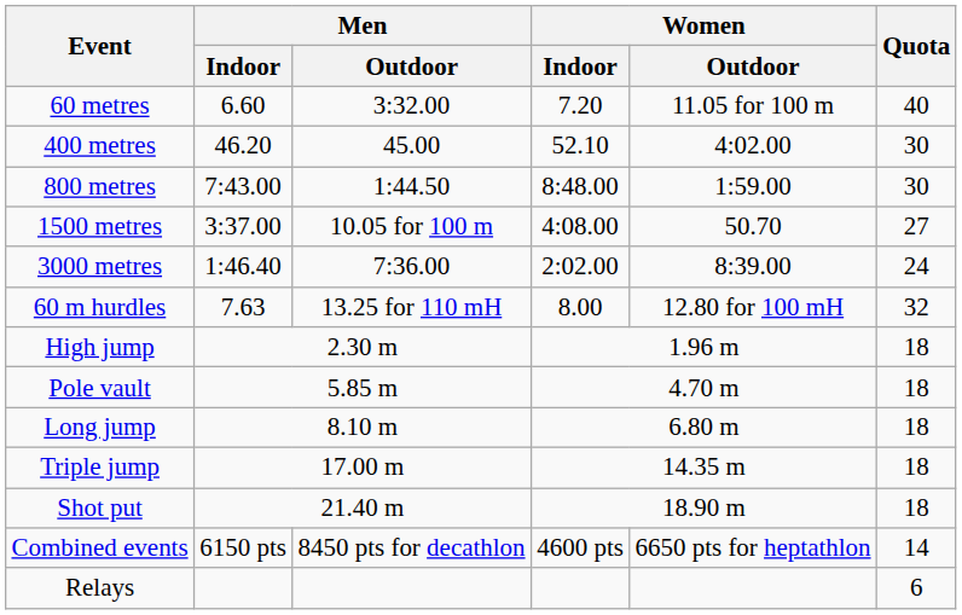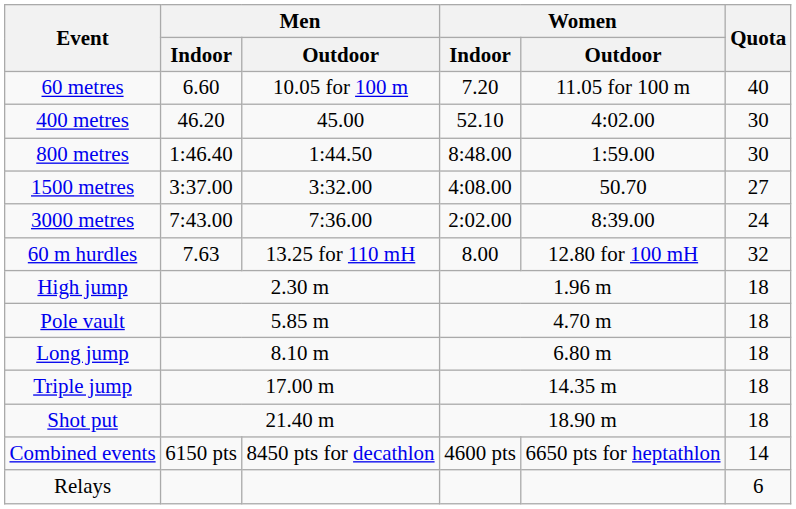60 metres | Men / Outdoor: 3:32.00 -> 10.05 for 100 m
800 metres | Men / Indoor: 7:43.00 -> 1:46.40
1500 metres | Men / Outdoor: 10.05 for 100 m -> 3:32.00
3000 metres | Men / Indoor: 1:46.40 -> 7:43.00
